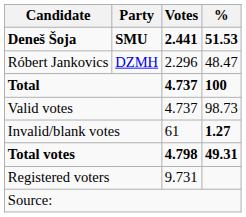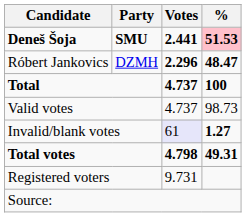Deneš Šoja | %: no background -> pink background
Róbert Jankovics | Votes: normal -> bold
Róbert Jankovics | %: normal -> bold
Invalid/blank votes | Votes: no background -> lavender background
